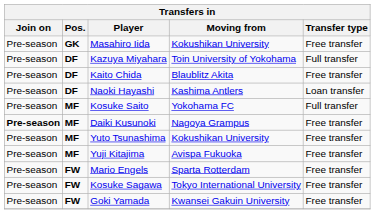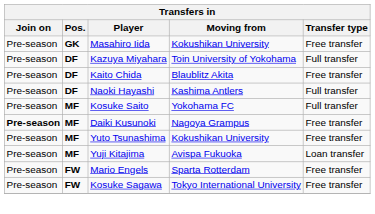Naoki Hayashi | Transfer type: Loan transfer -> Full transfer
Yuji Kitajima | Transfer type: Free transfer -> Loan transfer
- row: Pre-season | FW | Goki Yamada | Kwansei Gakuin University | Free transfer
